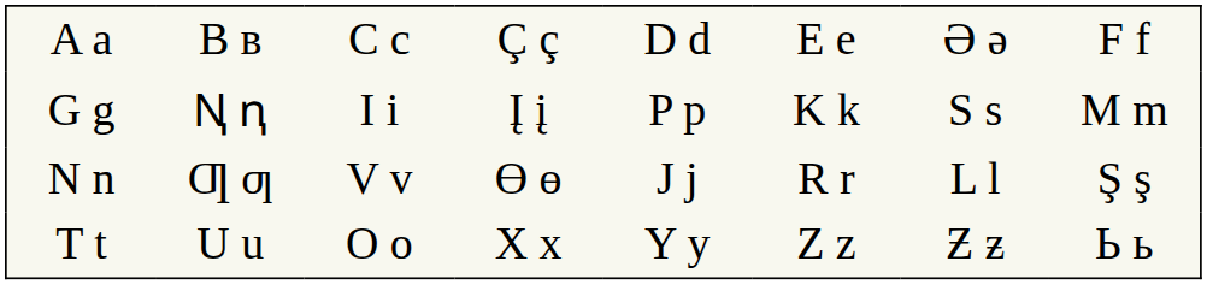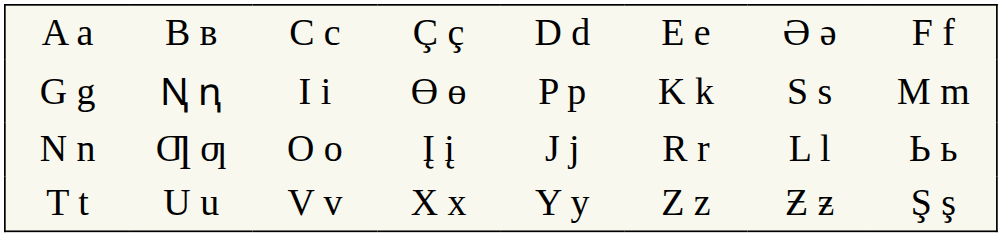G g | column 4: Į į -> Ɵ ɵ
N n | column 3: V v -> O o
N n | column 4: Ɵ ɵ -> Į į
N n | column 8: Ş ş -> Ь ь
T t | column 3: O o -> V v
T t | column 8: Ь ь -> Ş ş
